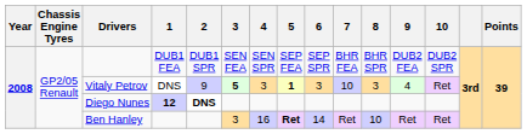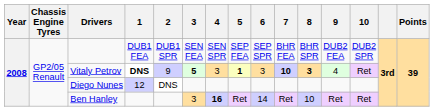Vitaly Petrov | 1: normal -> bold
Vitaly Petrov | 7: normal -> bold
Vitaly Petrov | 8: normal -> bold
Diego Nunes | 1: bold -> normal
Diego Nunes | 2: bold -> normal
Ben Hanley | 4: normal -> bold
Ben Hanley | 5: bold -> normal
